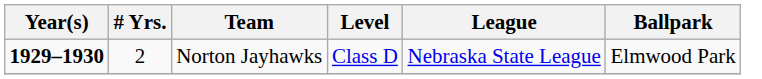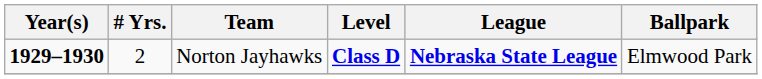Norton Jayhawks | Level: normal -> bold
Norton Jayhawks | League: normal -> bold
